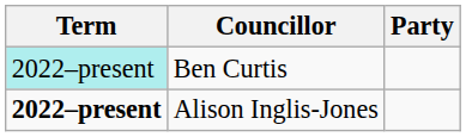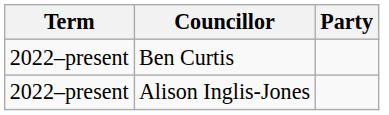Ben Curtis | Term: paleturquoise background -> no background
Alison Inglis-Jones | Term: bold -> normal
